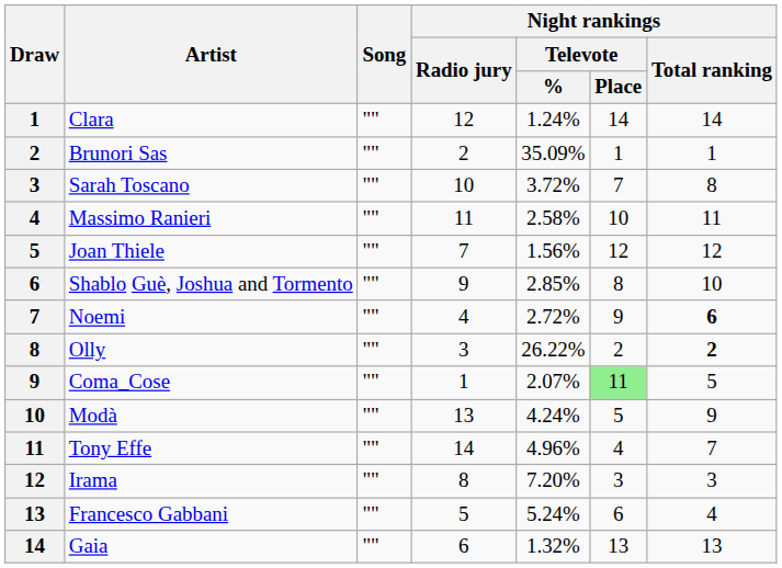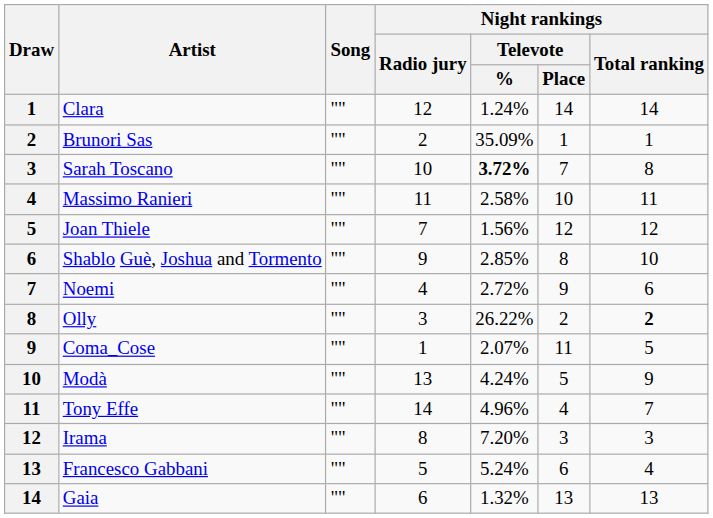Sarah Toscano | Night rankings / Televote / %: normal -> bold
Noemi | Night rankings / Total ranking: bold -> normal
Coma_Cose | Night rankings / Televote / Place: lightgreen background -> no background
